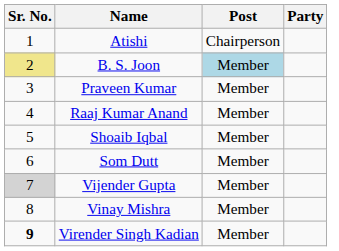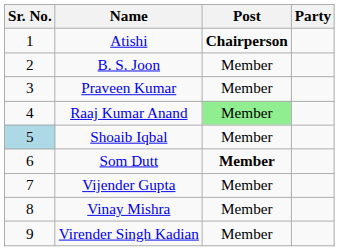Atishi | Post: normal -> bold
B. S. Joon | Sr. No.: khaki background -> no background
B. S. Joon | Post: lightblue background -> no background
Raaj Kumar Anand | Post: no background -> lightgreen background
Shoaib Iqbal | Sr. No.: no background -> lightblue background
Som Dutt | Post: normal -> bold
Vijender Gupta | Sr. No.: lightgrey background -> no background
Virender Singh Kadian | Sr. No.: bold -> normal
